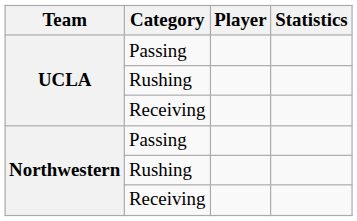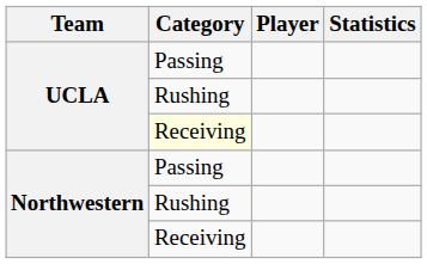UCLA / Receiving | Category: no background -> lightyellow background
